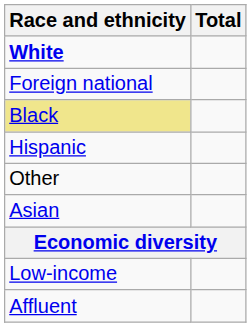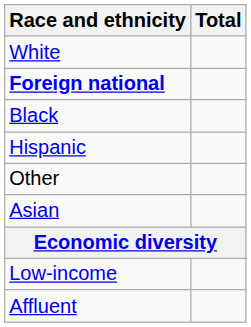White | Race and ethnicity: bold -> normal
Foreign national | Race and ethnicity: normal -> bold
Black | Race and ethnicity: khaki background -> no background
